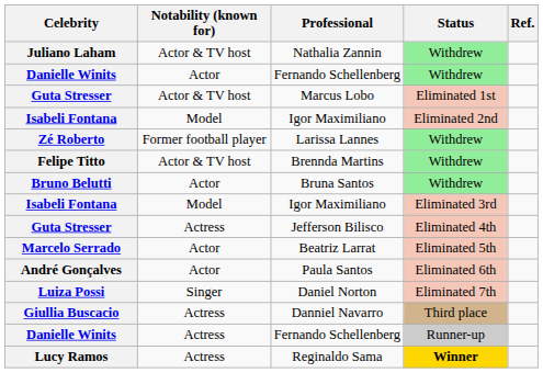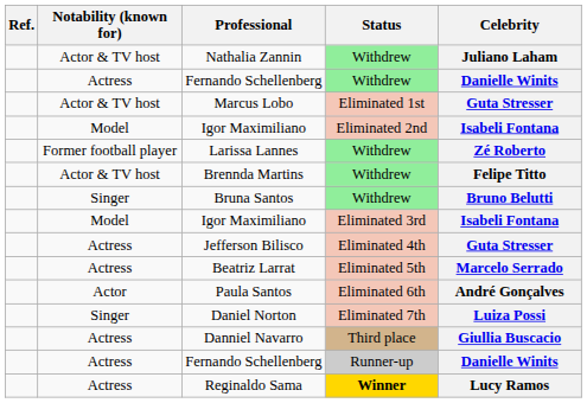columns swapped: Celebrity <-> Ref.
Fernando Schellenberg / Withdrew | Notability (known for): Actor -> Actress
Bruna Santos | Notability (known for): Actor -> Singer
Beatriz Larrat | Notability (known for): Actor -> Actress
